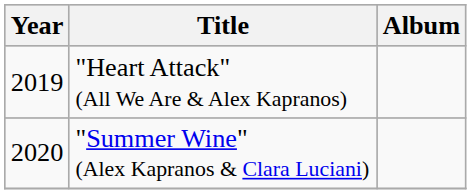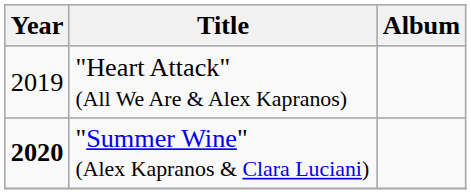"Summer Wine" (Alex Kapranos & Clara Luciani) | Year: normal -> bold
